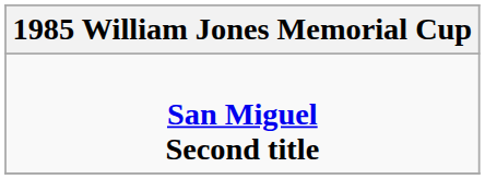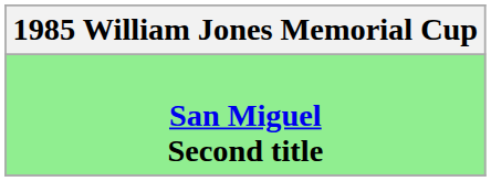row 2 | column 1: no background -> lightgreen background
